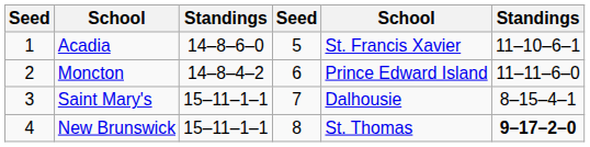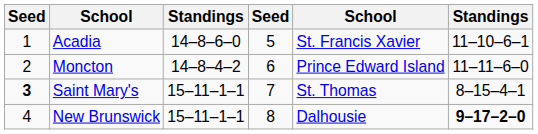Saint Mary's | column 1: normal -> bold
Saint Mary's | column 5: Dalhousie -> St. Thomas
New Brunswick | column 5: St. Thomas -> Dalhousie
